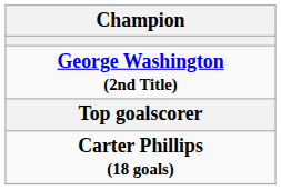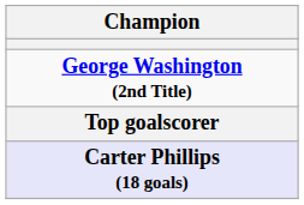row 5 | column 1: no background -> lavender background
